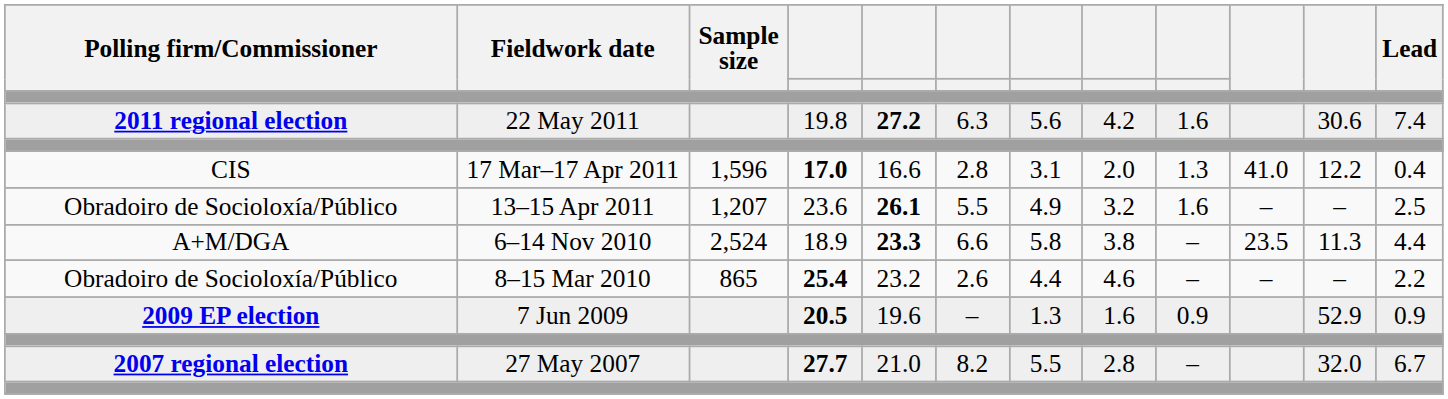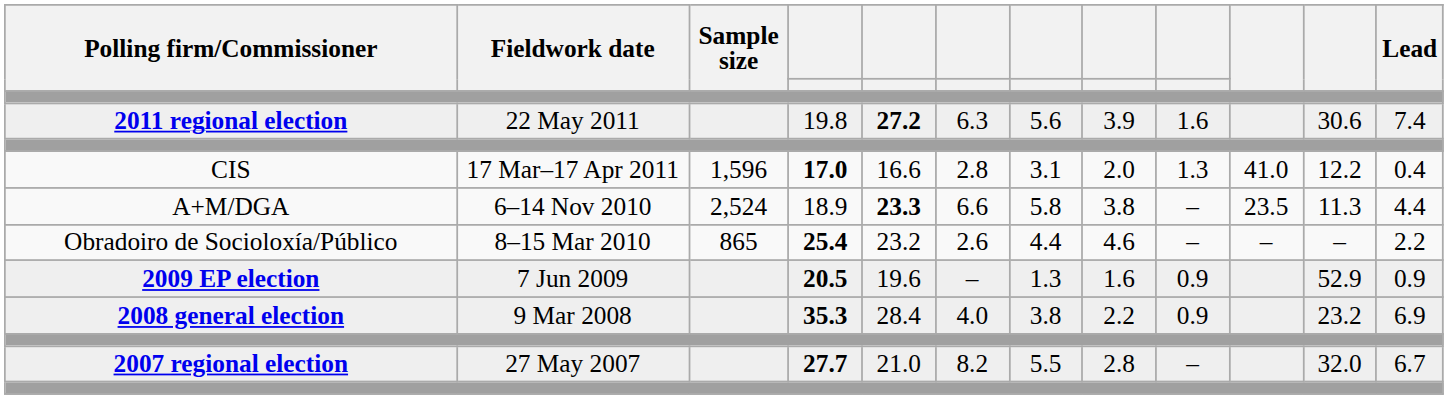22 May 2011 | column 8: 4.2 -> 3.9
- row: Obradoiro de Socioloxía/Público | 13–15 Apr 2011 | 1,207 | 23.6 | 26.1 | 5.5 | 4.9 | 3.2 | 1.6 | – | – | 2.5
+ row: 2008 general election | 9 Mar 2008 | 35.3 | 28.4 | 4.0 | 3.8 | 2.2 | 0.9 | 23.2 | 6.9
